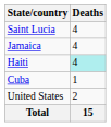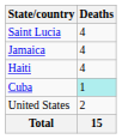Haiti | Deaths: paleturquoise background -> no background
Cuba | Deaths: no background -> paleturquoise background
